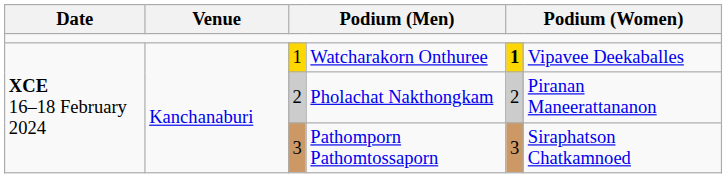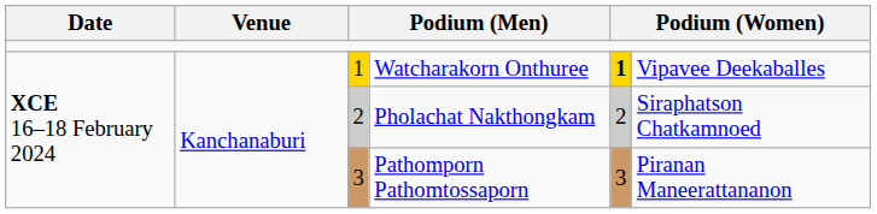Pholachat Nakthongkam | column 6: Piranan Maneerattananon -> Siraphatson Chatkamnoed
Pathomporn Pathomtossaporn | column 6: Siraphatson Chatkamnoed -> Piranan Maneerattananon
